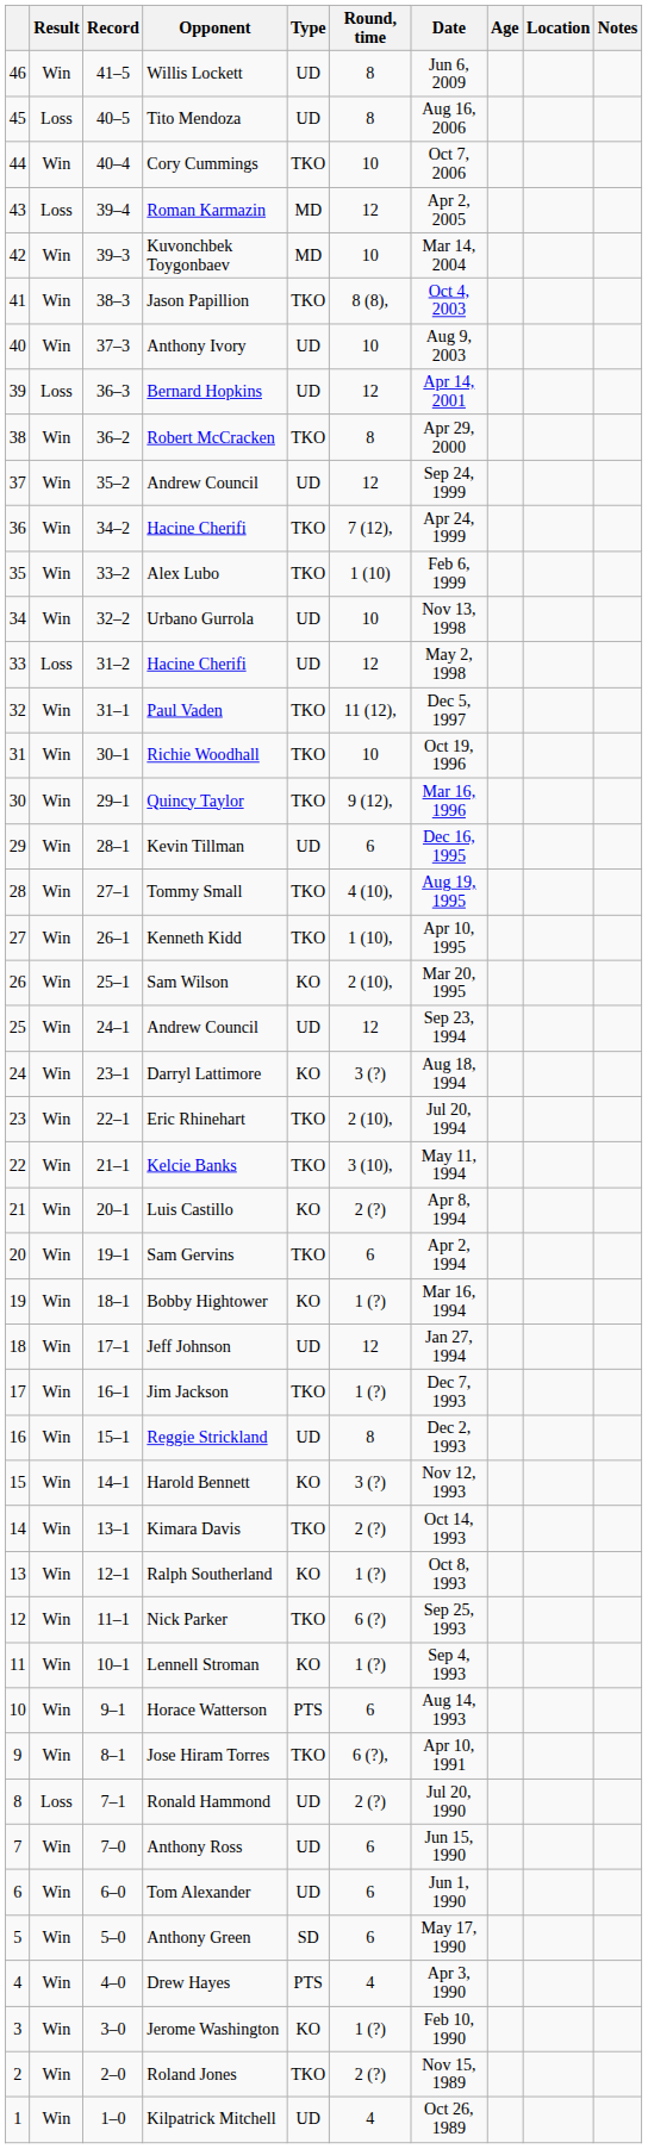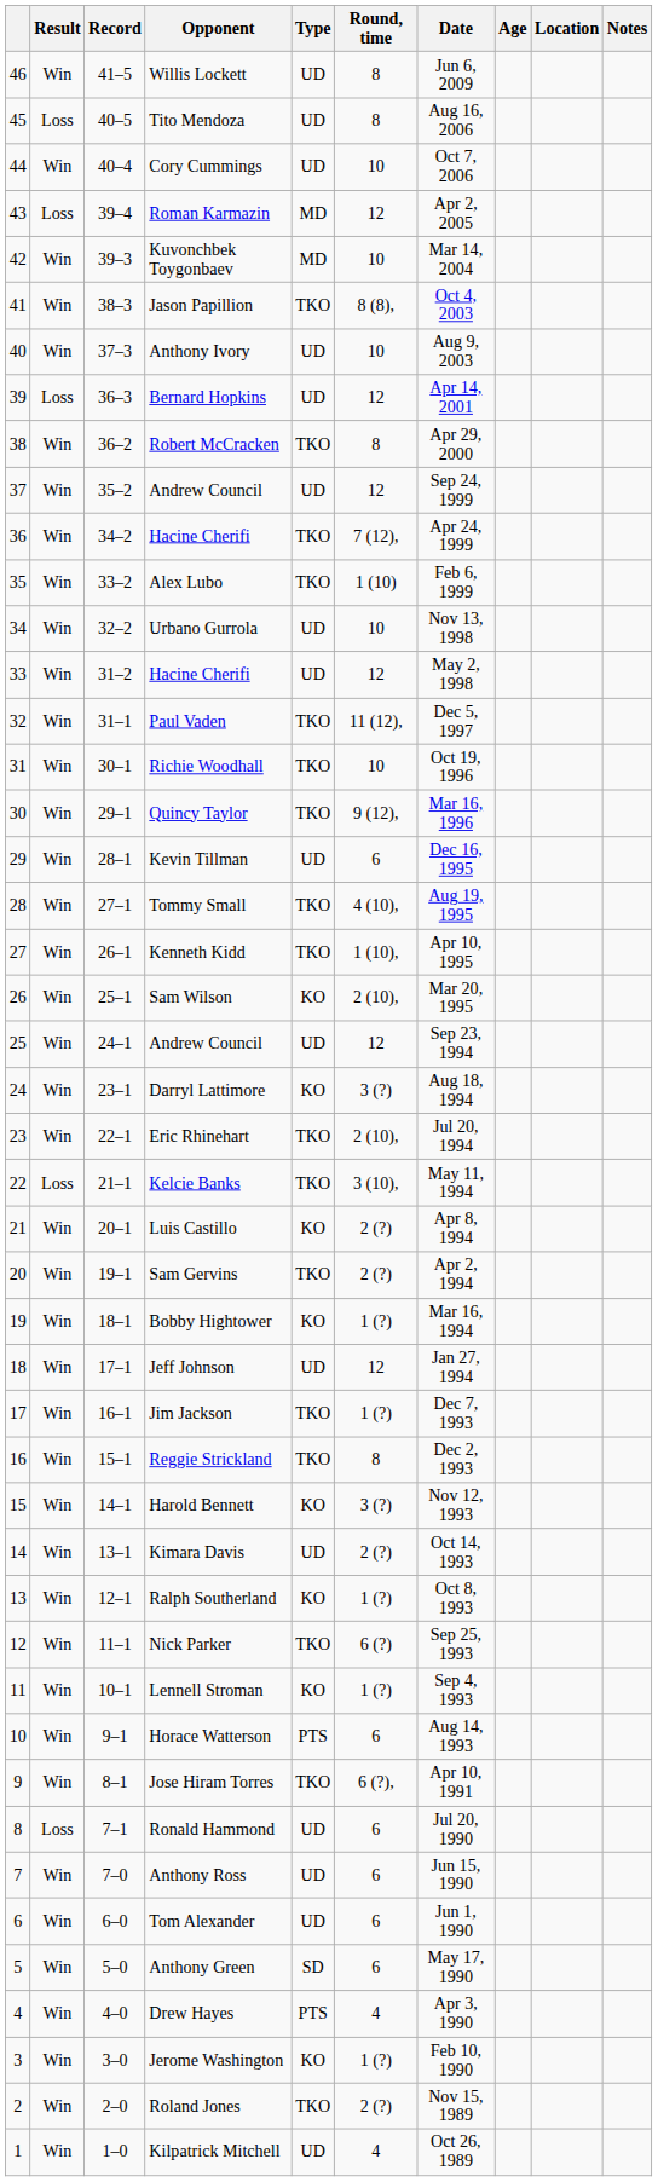Cory Cummings | Type: TKO -> UD
33 / Hacine Cherifi | Result: Loss -> Win
Kelcie Banks | Result: Win -> Loss
Sam Gervins | Round, time: 6 -> 2 (?)
Reggie Strickland | Type: UD -> TKO
Kimara Davis | Type: TKO -> UD
Ronald Hammond | Round, time: 2 (?) -> 6
